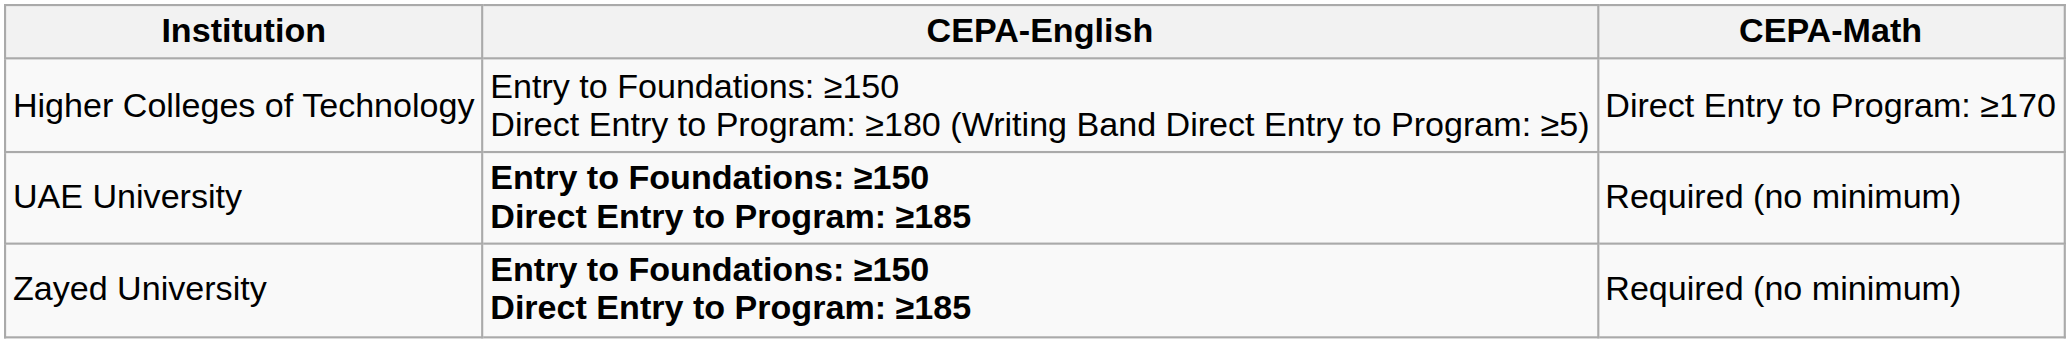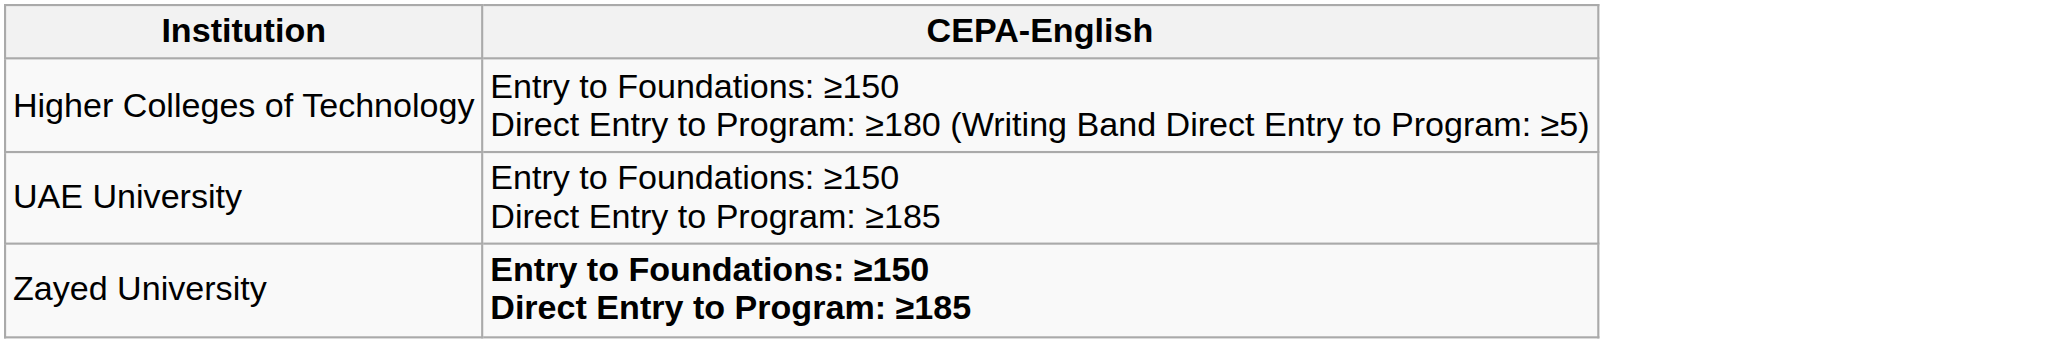- column: CEPA-Math | Direct Entry to Program: ≥170 | Required (no minimum) | Required (no minimum)
UAE University | CEPA-English: bold -> normal
